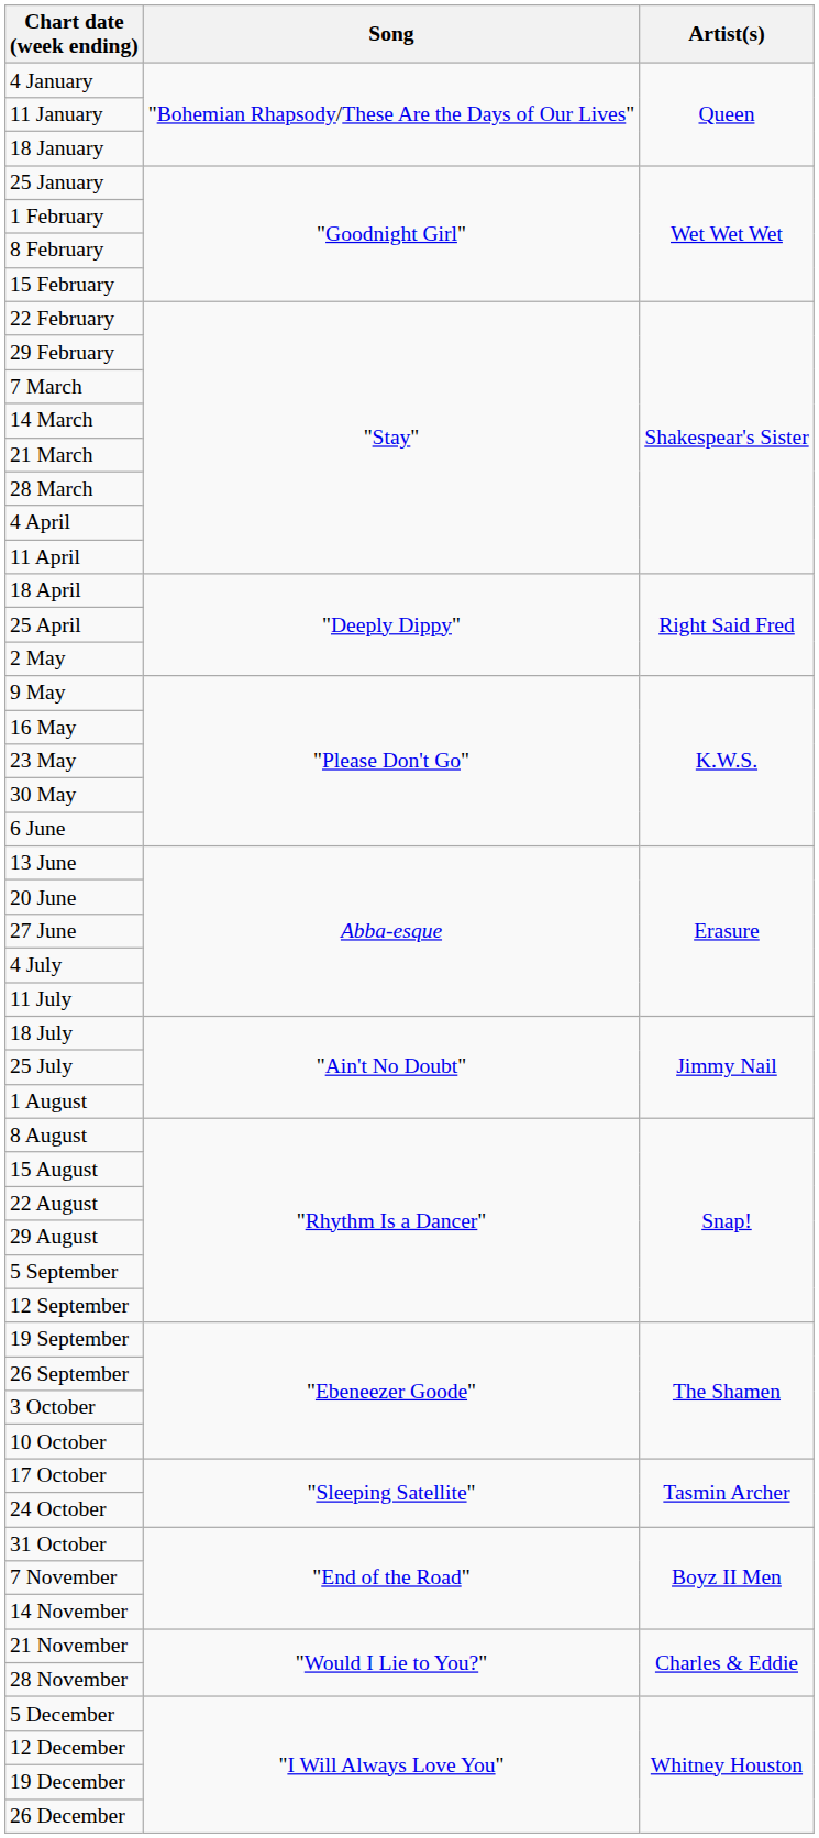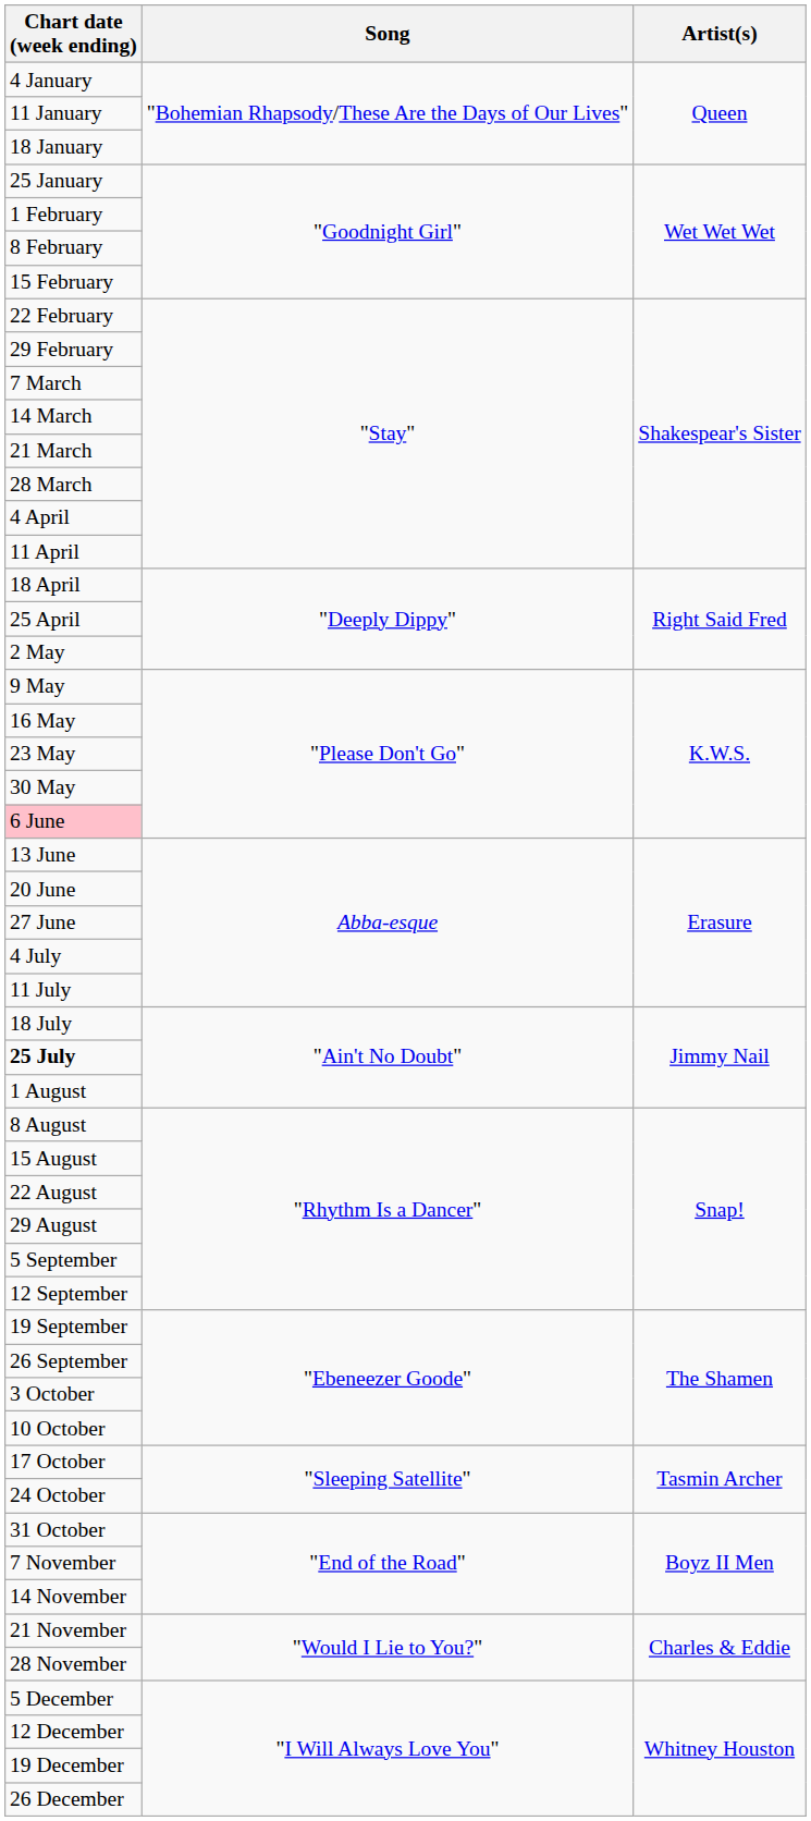6 June | Chart date (week ending): no background -> pink background
25 July | Chart date (week ending): normal -> bold
